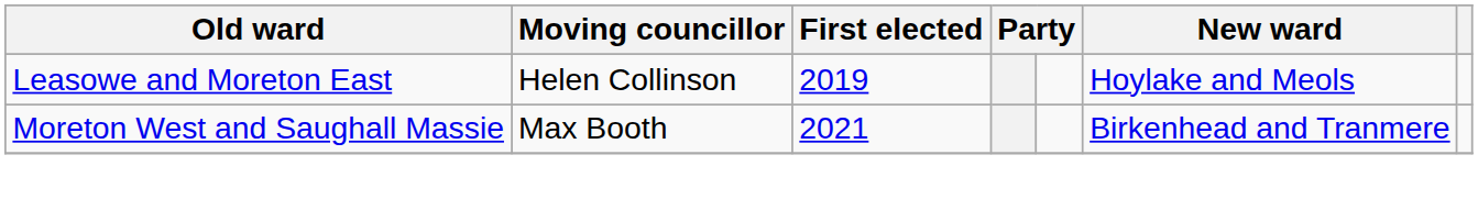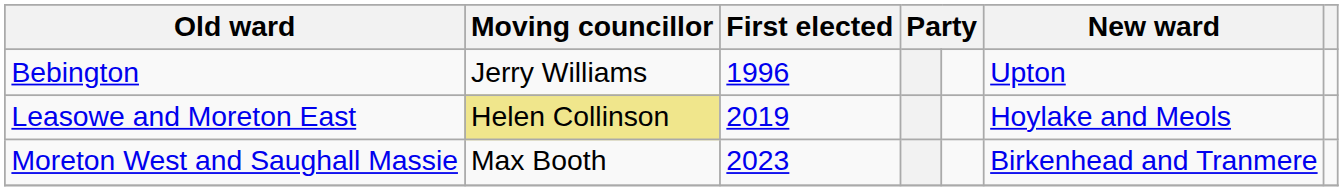+ row: Bebington | Jerry Williams | 1996 | Upton
Leasowe and Moreton East | Moving councillor: no background -> khaki background
Moreton West and Saughall Massie | First elected: 2021 -> 2023
